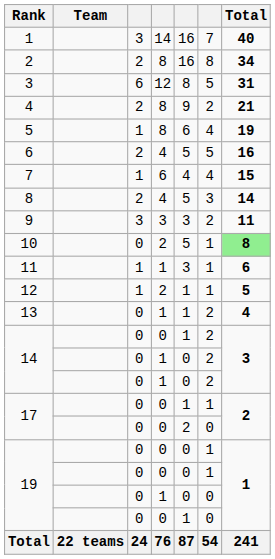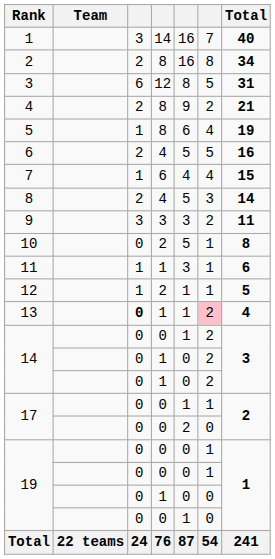10 | Total: lightgreen background -> no background
13 | column 3: normal -> bold
13 | column 6: no background -> pink background
